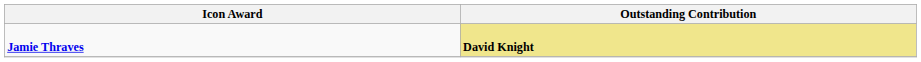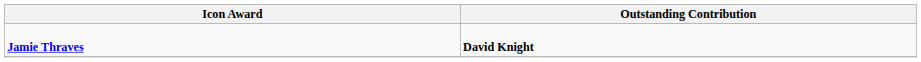Jamie Thraves | Outstanding Contribution: khaki background -> no background
